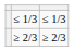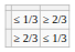row 2 | column 3: ≤ 1/3 -> ≥ 2/3
row 3 | column 3: ≥ 2/3 -> ≤ 1/3
